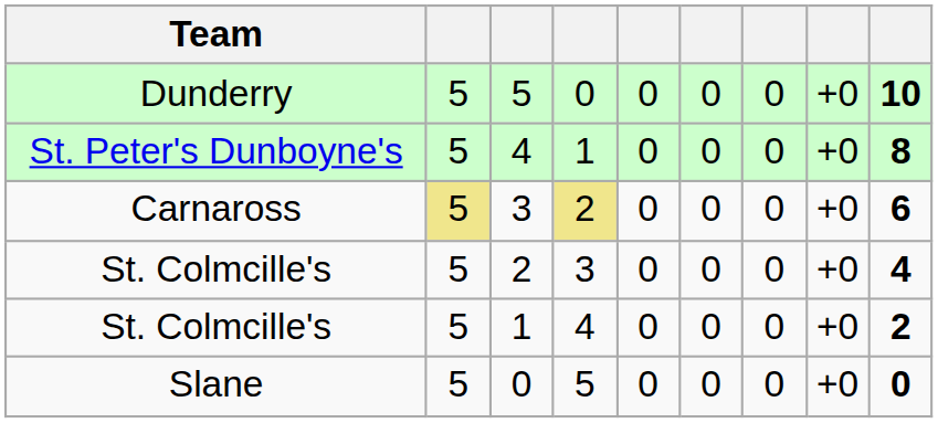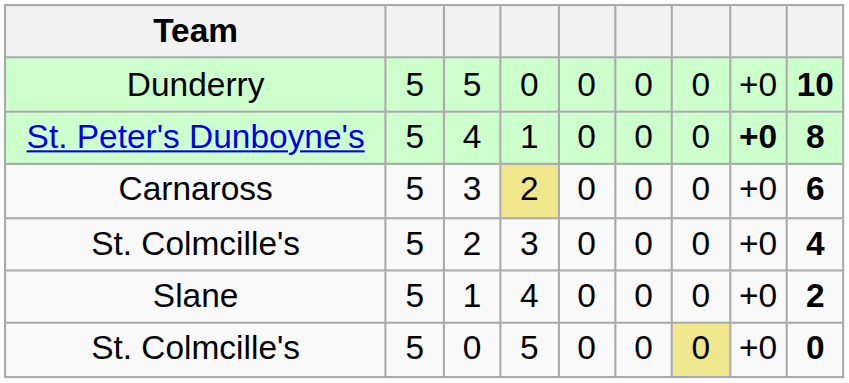row 3 | column 8: normal -> bold
row 4 | column 2: khaki background -> no background
row 6 | Team: St. Colmcille's -> Slane
row 7 | Team: Slane -> St. Colmcille's
row 7 | column 7: no background -> khaki background
